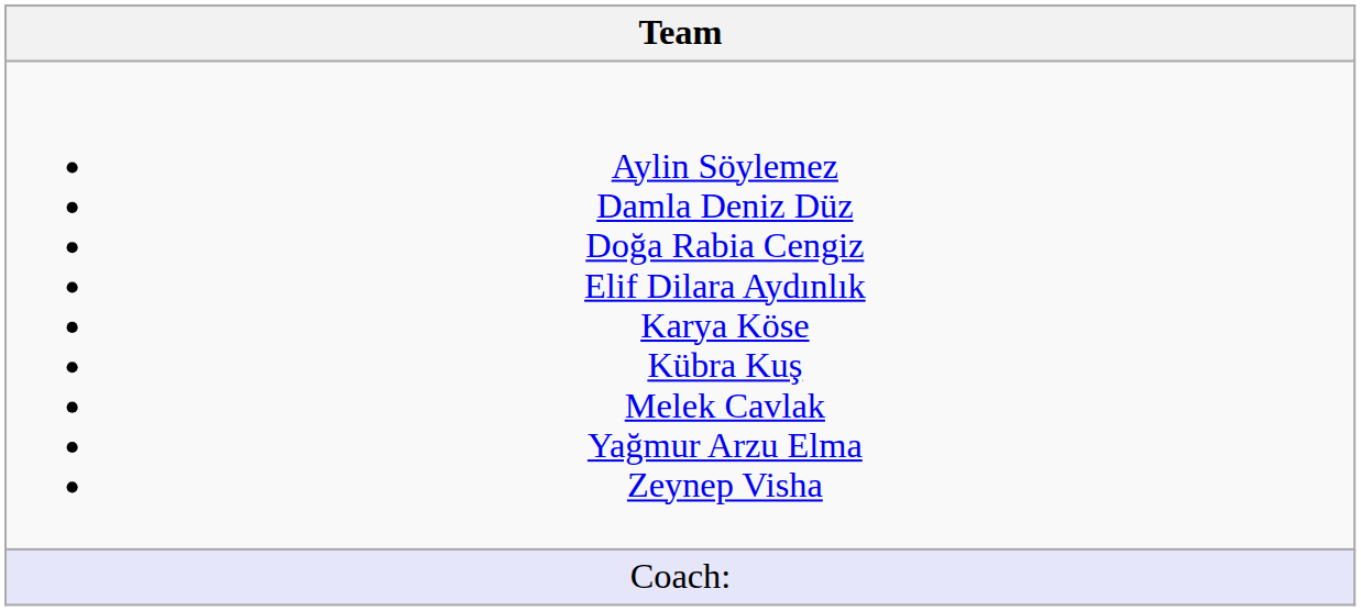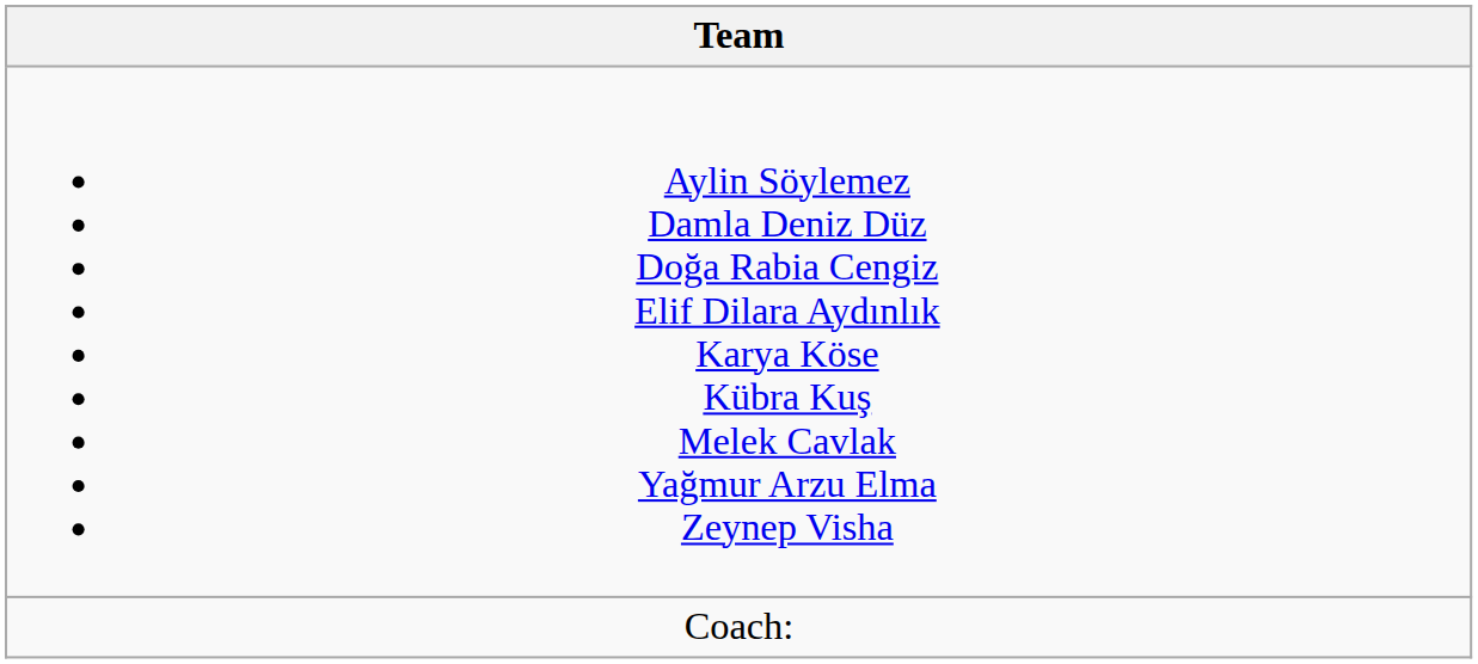row 3 | column 1: lavender background -> no background
